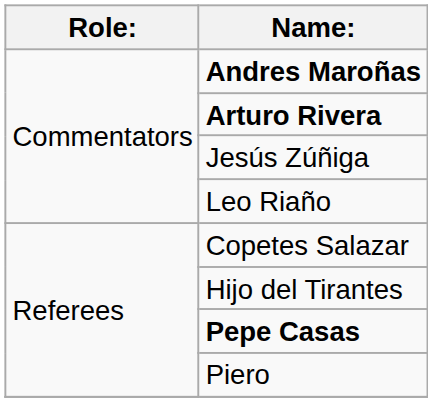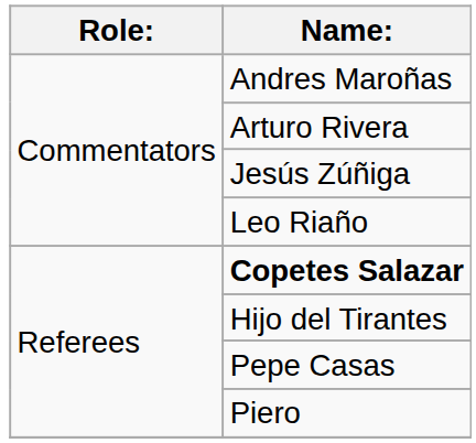Andres Maroñas | Name:: bold -> normal
Arturo Rivera | Name:: bold -> normal
Copetes Salazar | Name:: normal -> bold
Pepe Casas | Name:: bold -> normal
